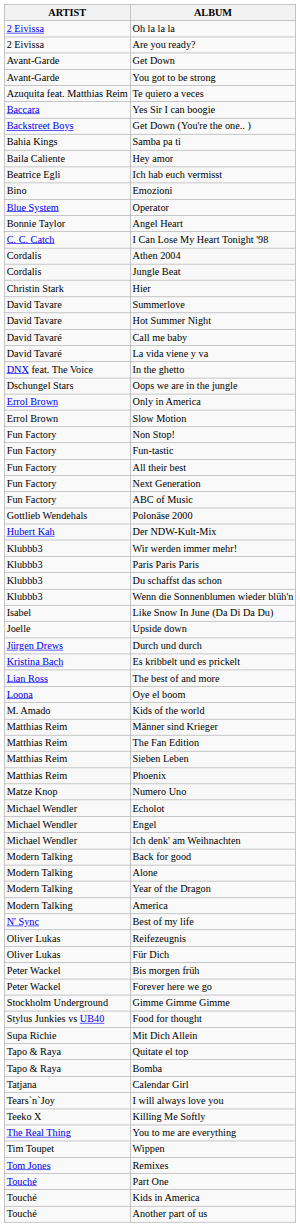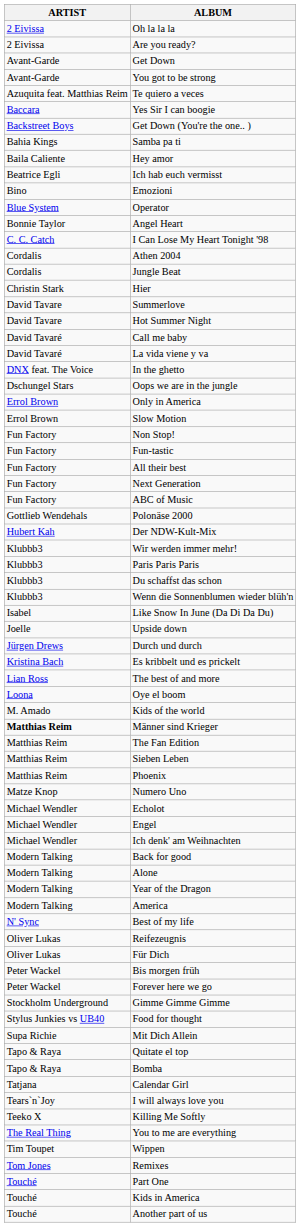Männer sind Krieger | ARTIST: normal -> bold
